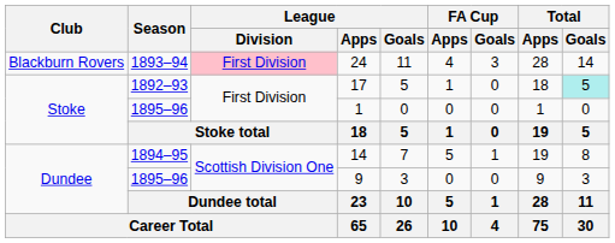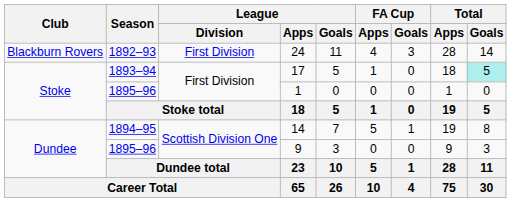24 | Season: 1893–94 -> 1892–93
24 | League / Division: pink background -> no background
17 | Season: 1892–93 -> 1893–94
